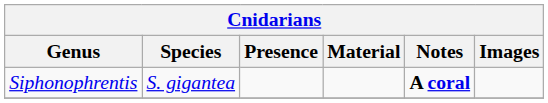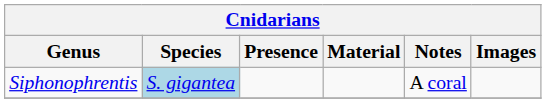Siphonophrentis | Species: no background -> lightblue background
Siphonophrentis | Notes: bold -> normal
